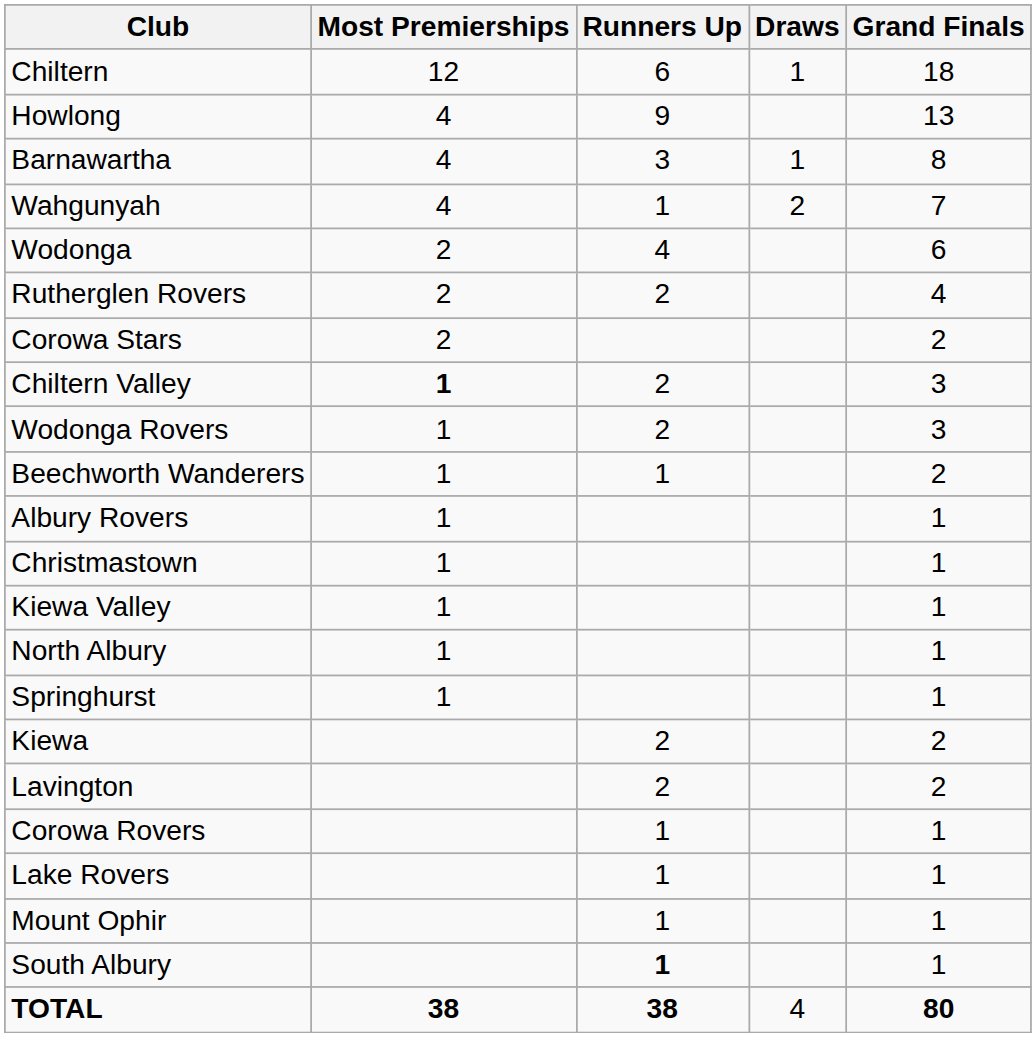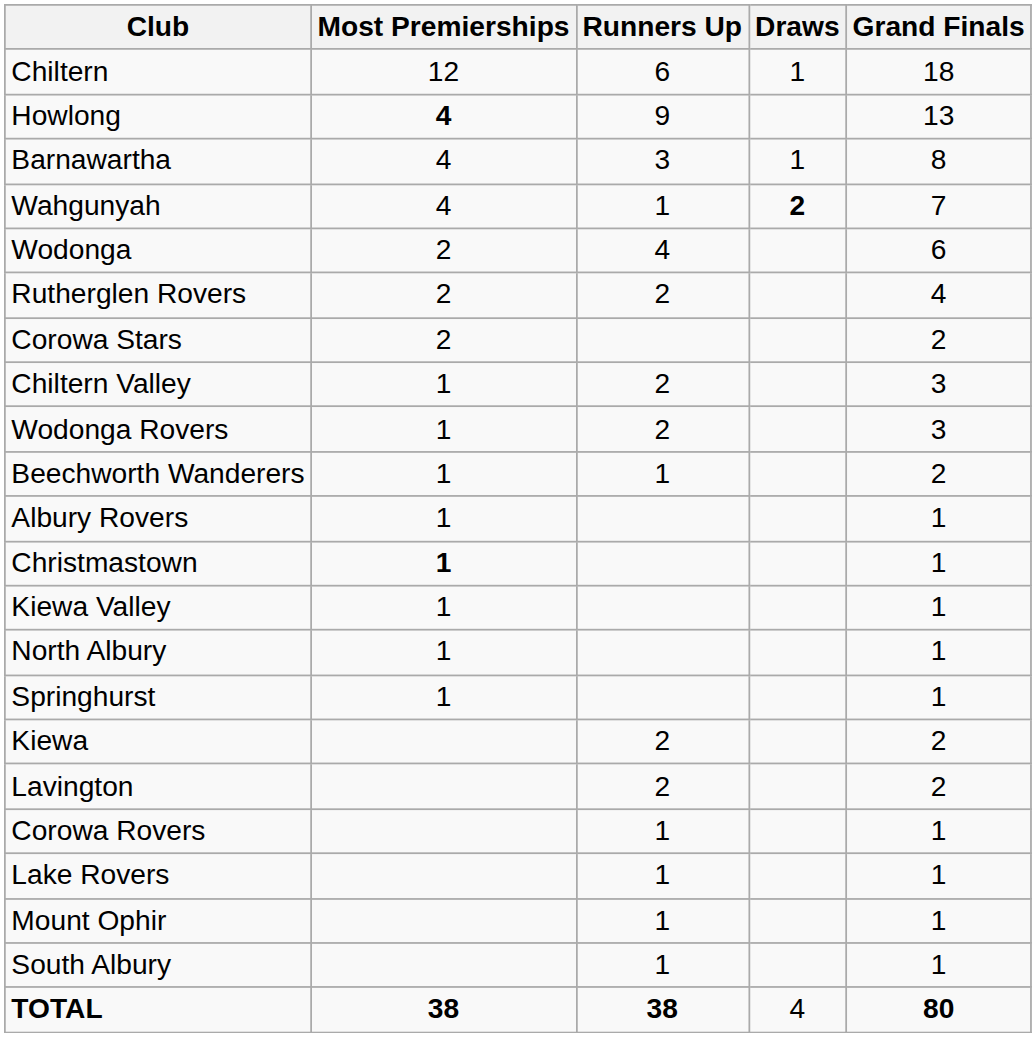Howlong | Most Premierships: normal -> bold
Wahgunyah | Draws: normal -> bold
Chiltern Valley | Most Premierships: bold -> normal
Christmastown | Most Premierships: normal -> bold
South Albury | Runners Up: bold -> normal
